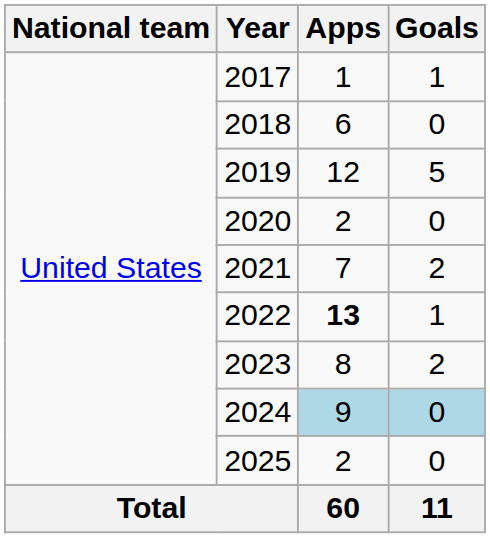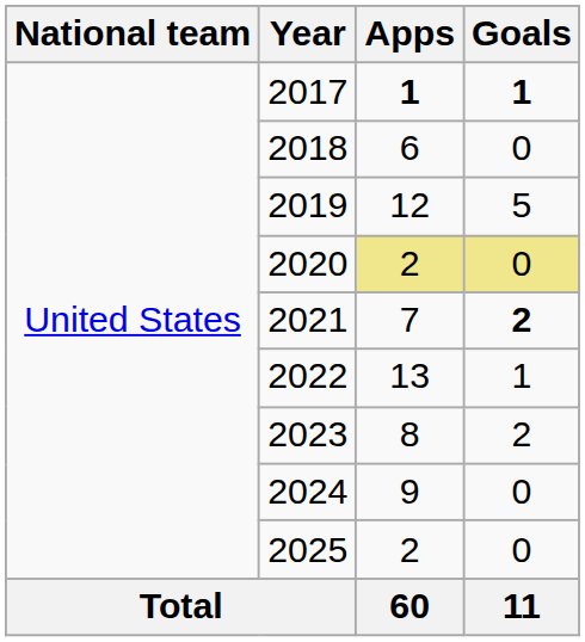2017 | Apps: normal -> bold
2017 | Goals: normal -> bold
2020 | Apps: no background -> khaki background
2020 | Goals: no background -> khaki background
2021 | Goals: normal -> bold
2022 | Apps: bold -> normal
2024 | Apps: lightblue background -> no background
2024 | Goals: lightblue background -> no background
